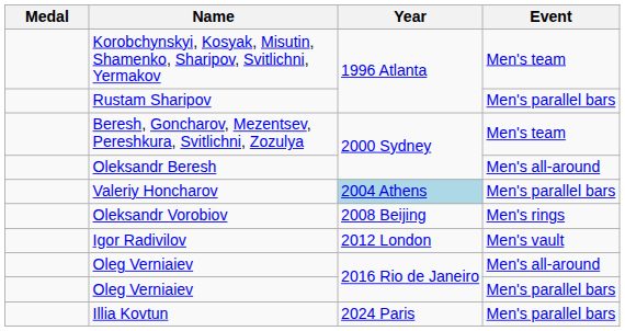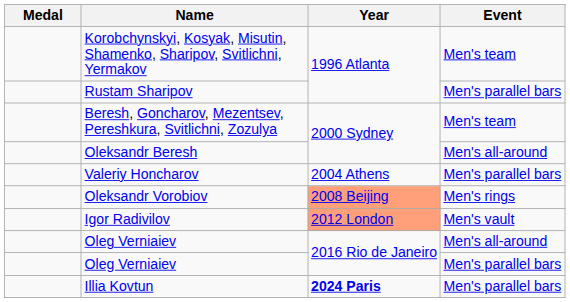Valeriy Honcharov | Year: lightblue background -> no background
Oleksandr Vorobiov | Year: no background -> lightsalmon background
Igor Radivilov | Year: no background -> lightsalmon background
Illia Kovtun | Year: normal -> bold
